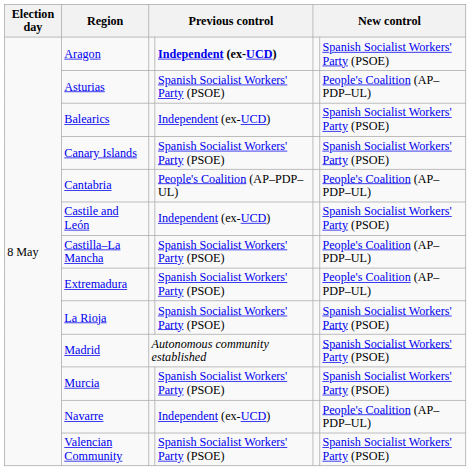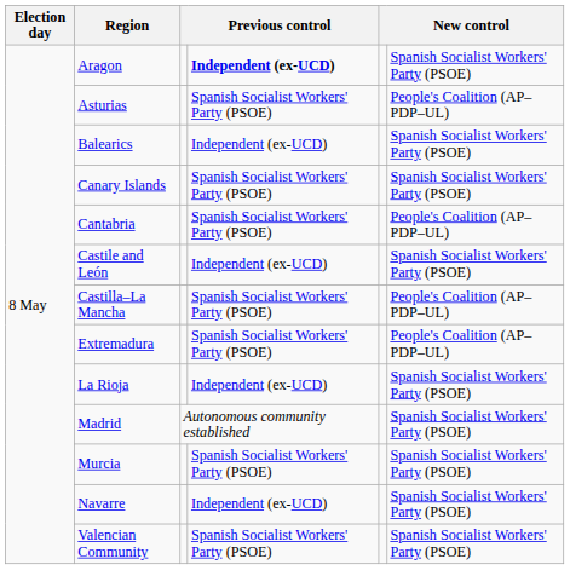Cantabria | column 4: People's Coalition (AP–PDP–UL) -> Spanish Socialist Workers' Party (PSOE)
La Rioja | column 4: Spanish Socialist Workers' Party (PSOE) -> Independent (ex-UCD)
Navarre | column 6: People's Coalition (AP–PDP–UL) -> Spanish Socialist Workers' Party (PSOE)
